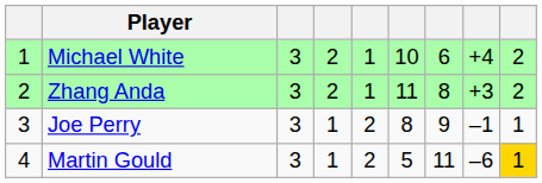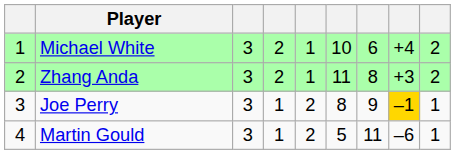Joe Perry | column 8: no background -> gold background
Martin Gould | column 9: gold background -> no background
